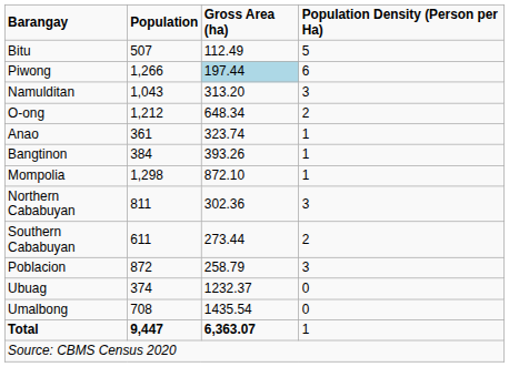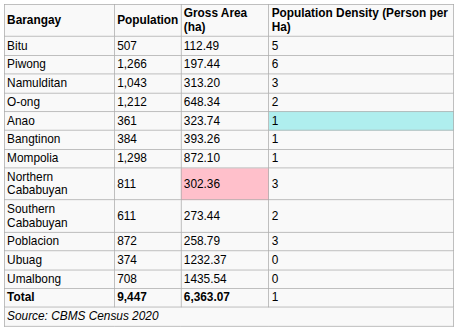Piwong | Gross Area (ha): lightblue background -> no background
Anao | Population Density (Person per Ha): no background -> paleturquoise background
Northern Cababuyan | Gross Area (ha): no background -> pink background
